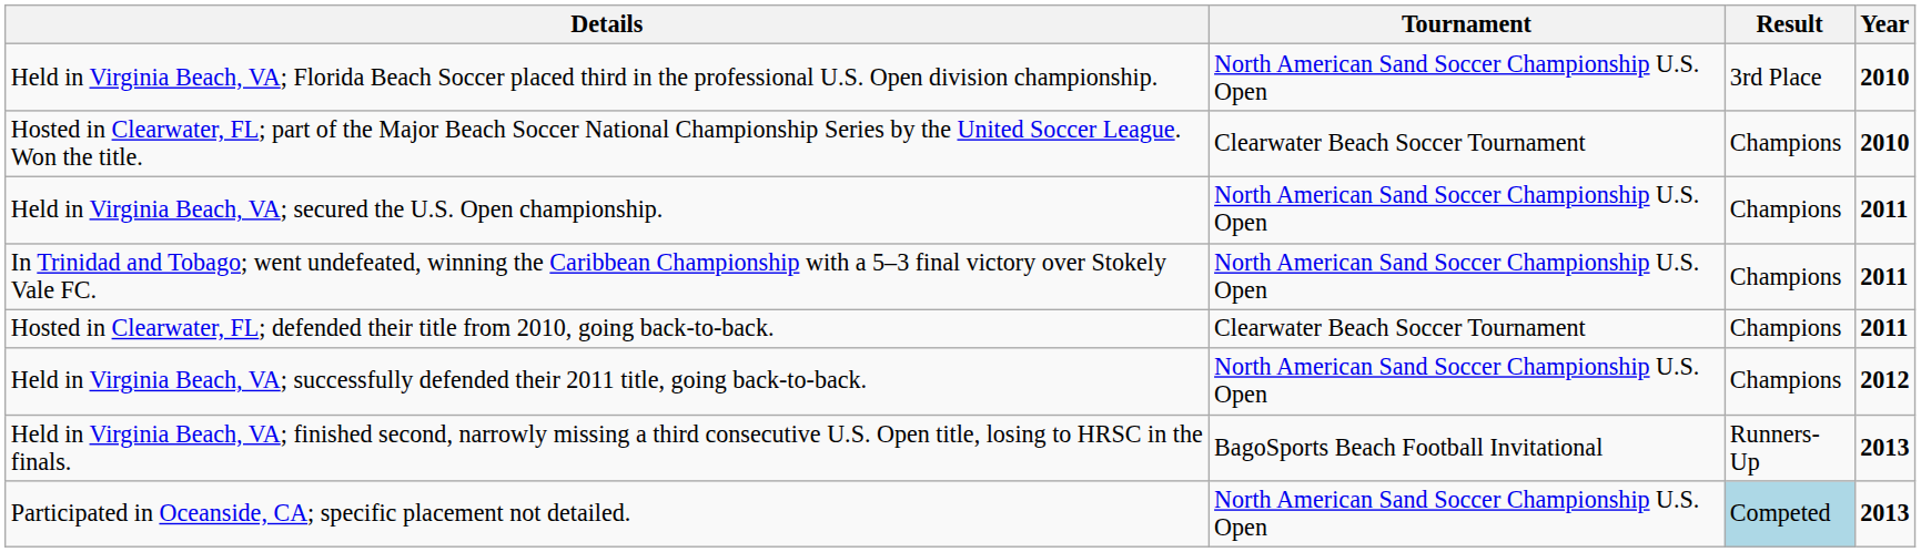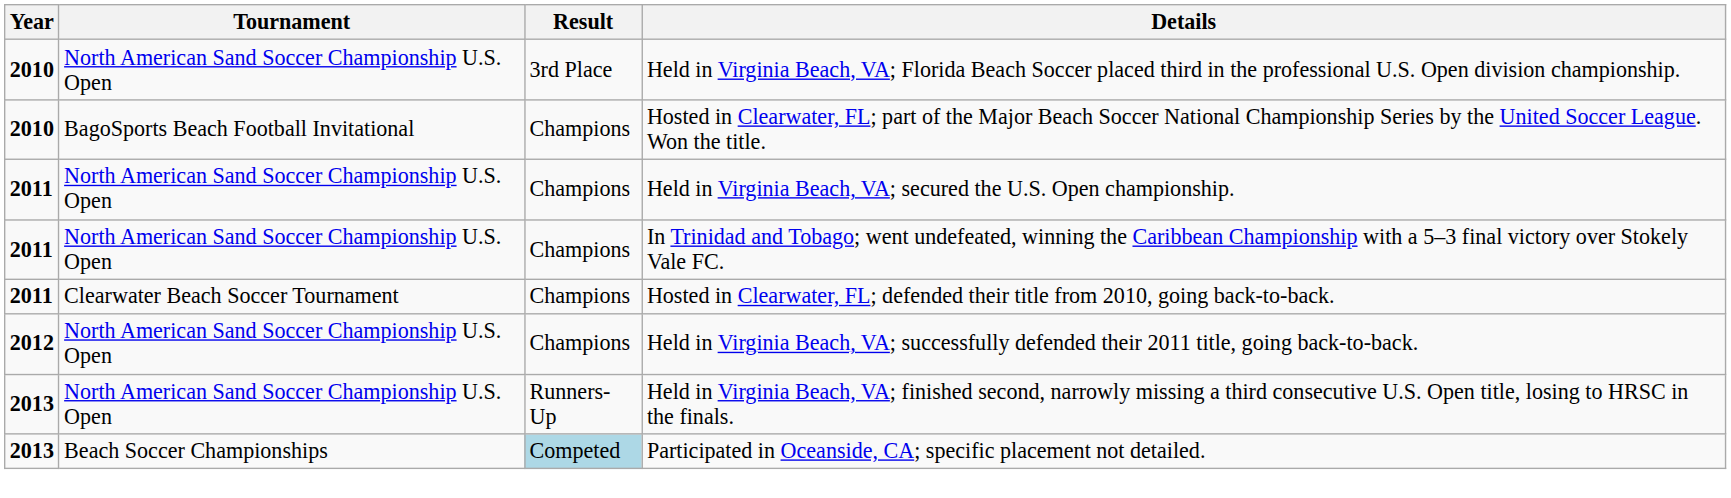columns swapped: Year <-> Details
row 3 | Tournament: Clearwater Beach Soccer Tournament -> BagoSports Beach Football Invitational
row 8 | Tournament: BagoSports Beach Football Invitational -> North American Sand Soccer Championship U.S. Open
row 9 | Tournament: North American Sand Soccer Championship U.S. Open -> Beach Soccer Championships
